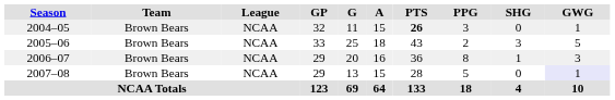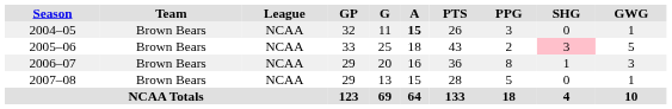2004–05 | A: normal -> bold
2004–05 | PTS: bold -> normal
2005–06 | SHG: no background -> pink background
2007–08 | GWG: lavender background -> no background
